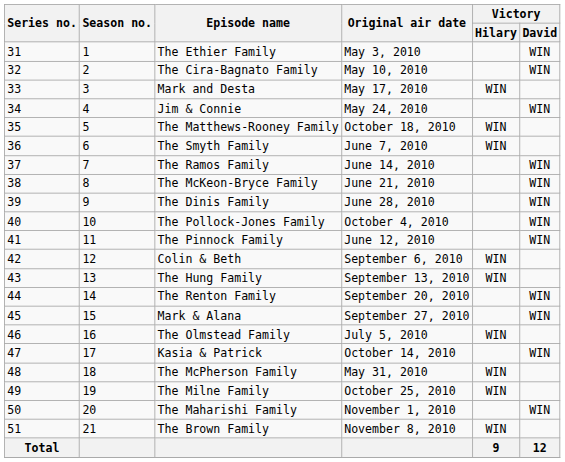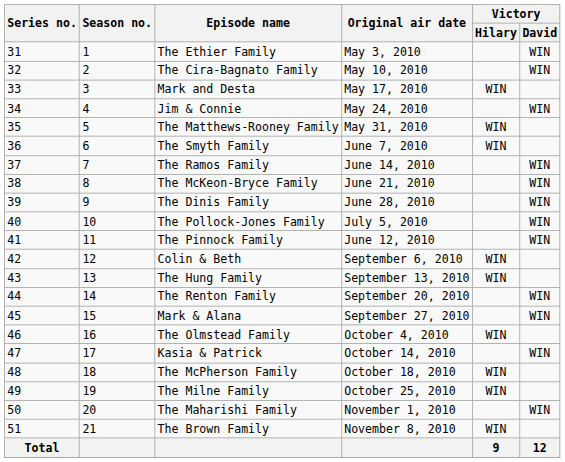The Matthews-Rooney Family | Original air date: October 18, 2010 -> May 31, 2010
The Pollock-Jones Family | Original air date: October 4, 2010 -> July 5, 2010
The Olmstead Family | Original air date: July 5, 2010 -> October 4, 2010
The McPherson Family | Original air date: May 31, 2010 -> October 18, 2010
